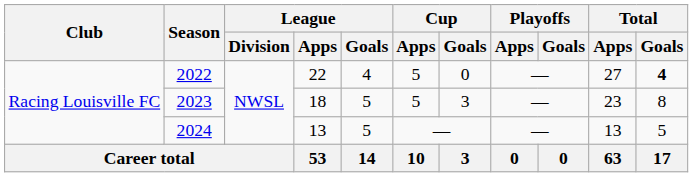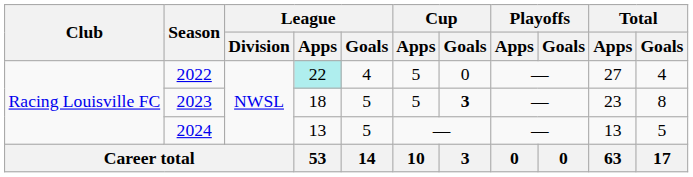2022 | League / Apps: no background -> paleturquoise background
2022 | Total / Goals: bold -> normal
2023 | Cup / Goals: normal -> bold
